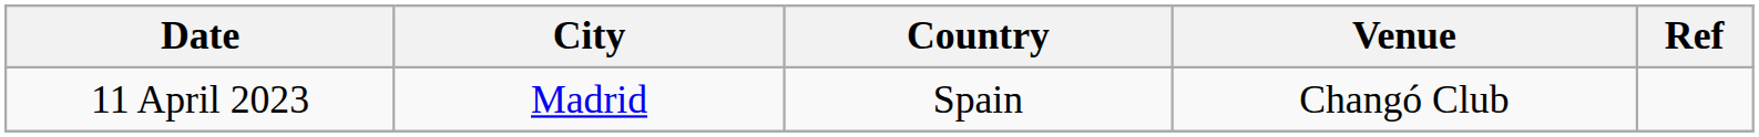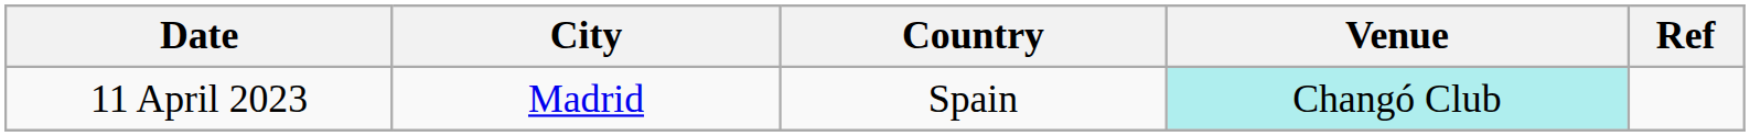11 April 2023 | Venue: no background -> paleturquoise background
